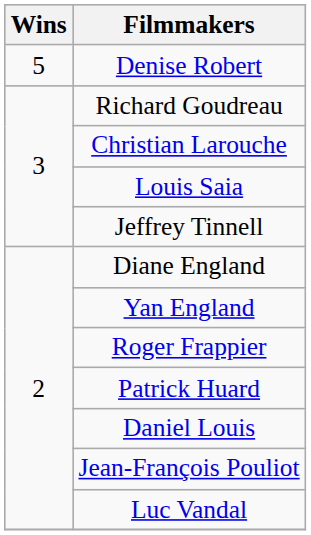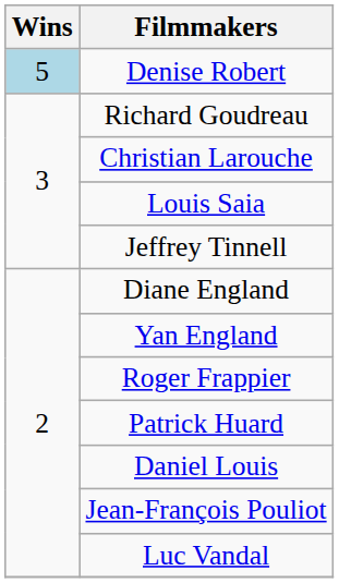Denise Robert | Wins: no background -> lightblue background
